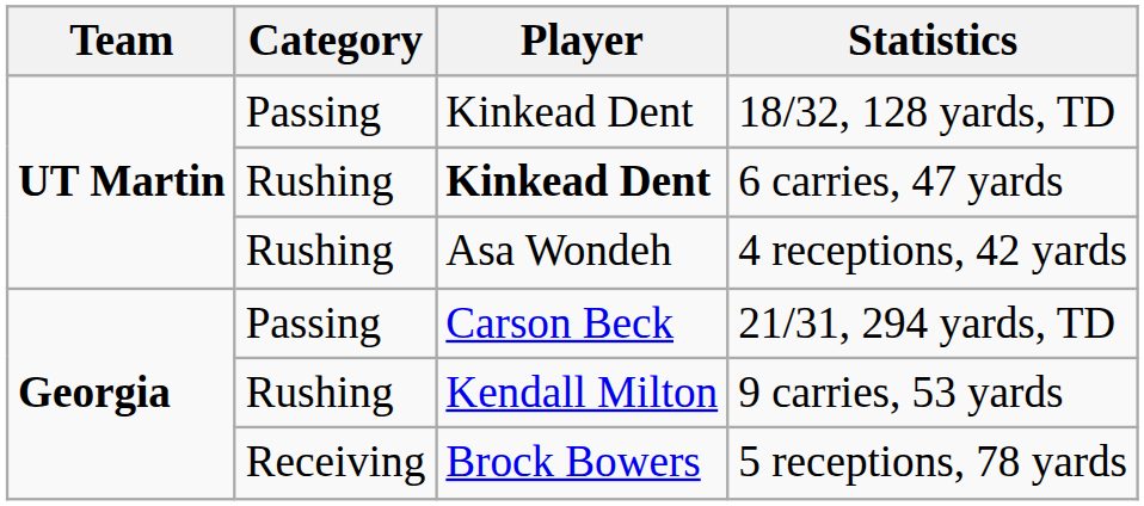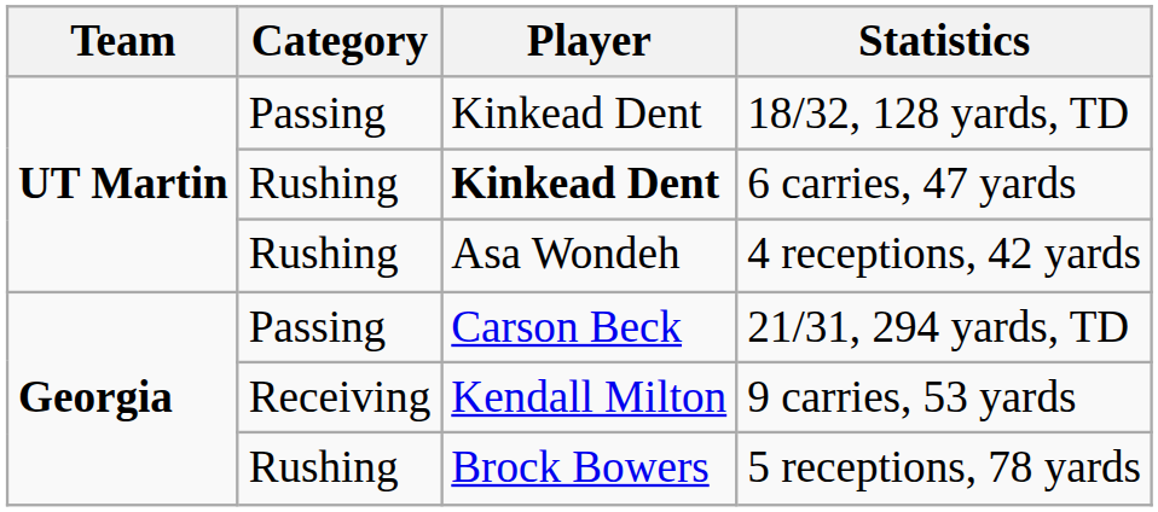9 carries, 53 yards | Category: Rushing -> Receiving
5 receptions, 78 yards | Category: Receiving -> Rushing
